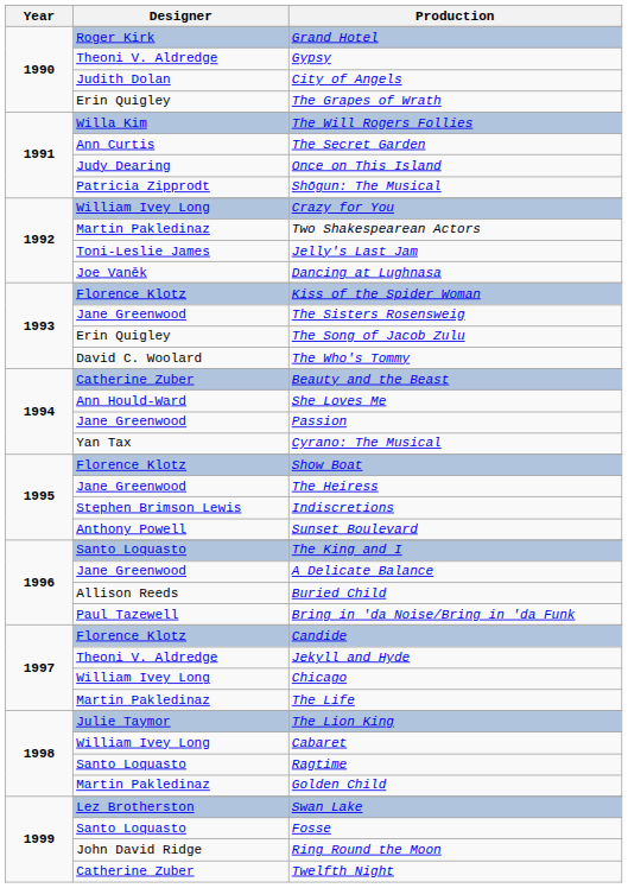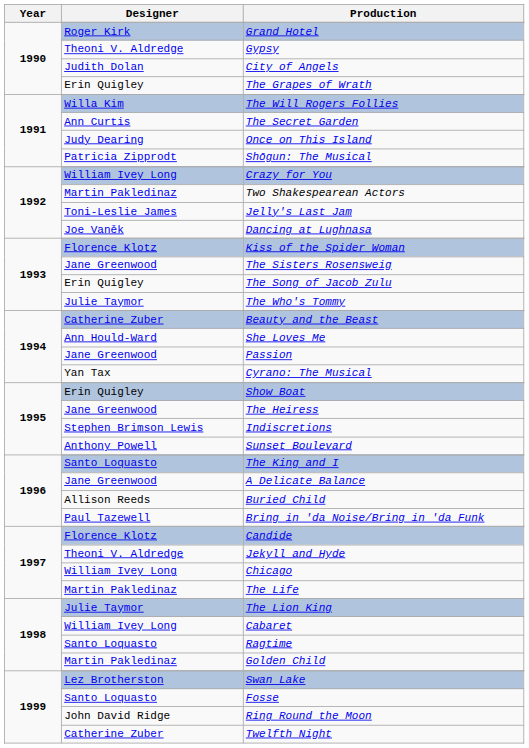The Who's Tommy | Designer: David C. Woolard -> Julie Taymor
Show Boat | Designer: Florence Klotz -> Erin Quigley
